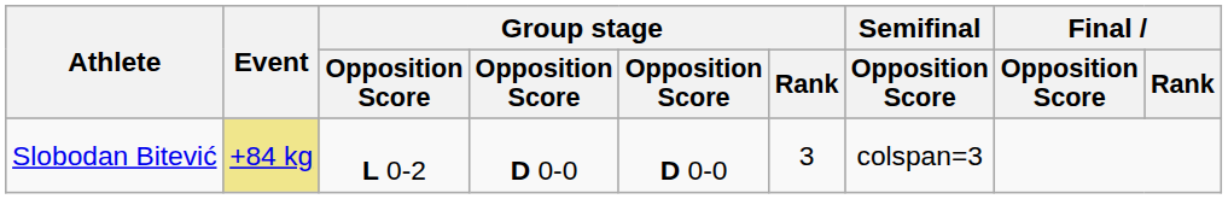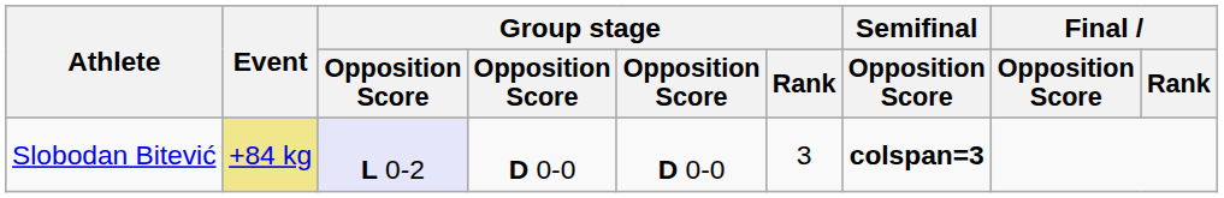Slobodan Bitević | column 3: no background -> lavender background
Slobodan Bitević | Semifinal / Opposition Score: normal -> bold
